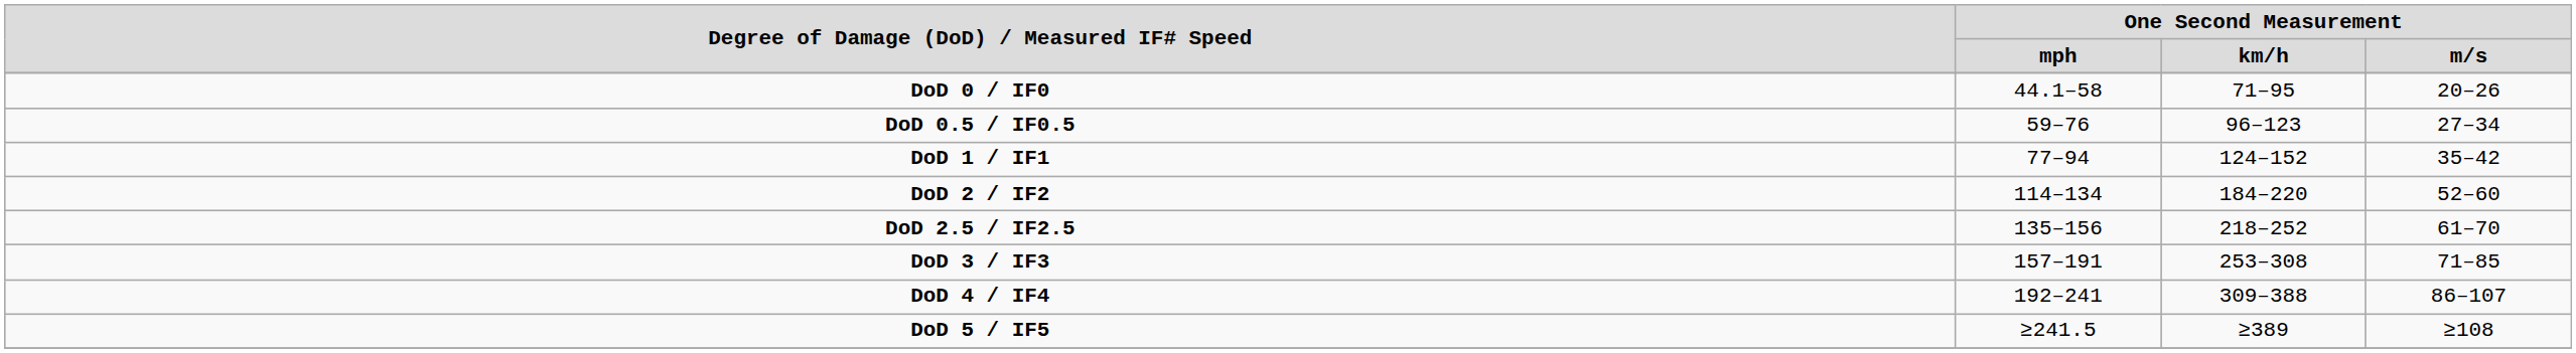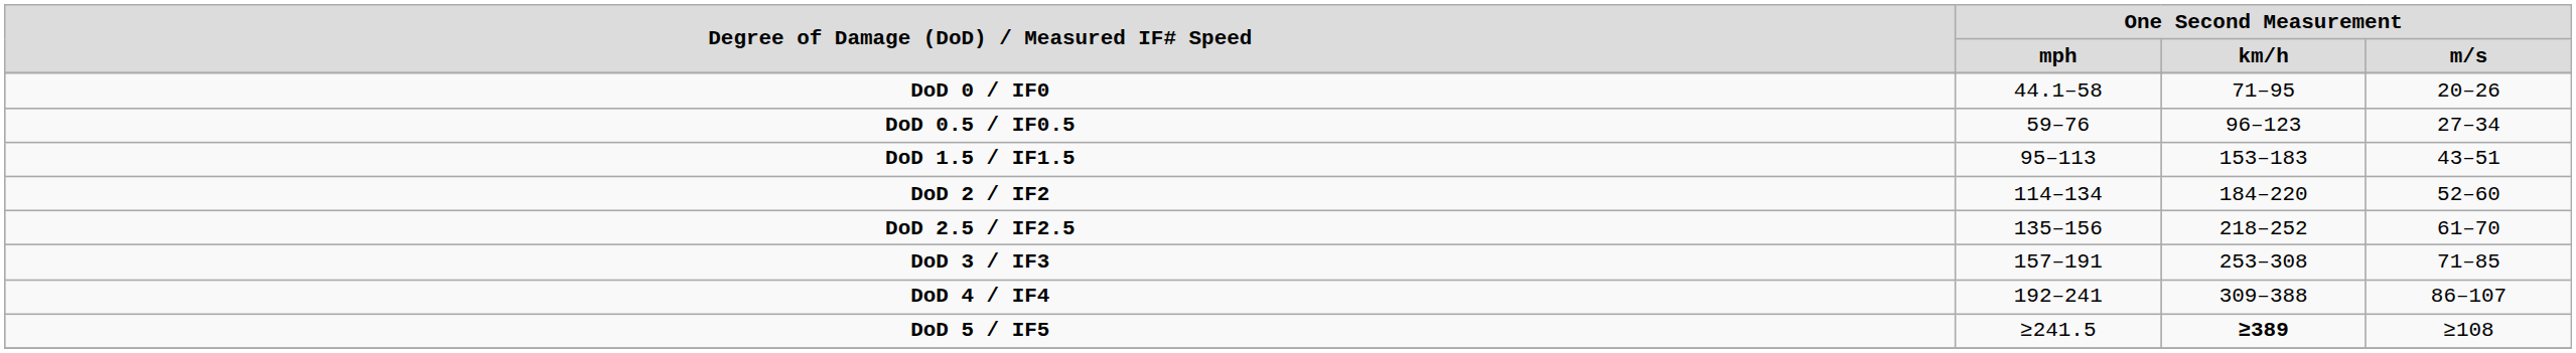- row: DoD 1 / IF1 | 77–94 | 124–152 | 35–42
+ row: DoD 1.5 / IF1.5 | 95–113 | 153–183 | 43–51
DoD 5 / IF5 | column 3: normal -> bold
